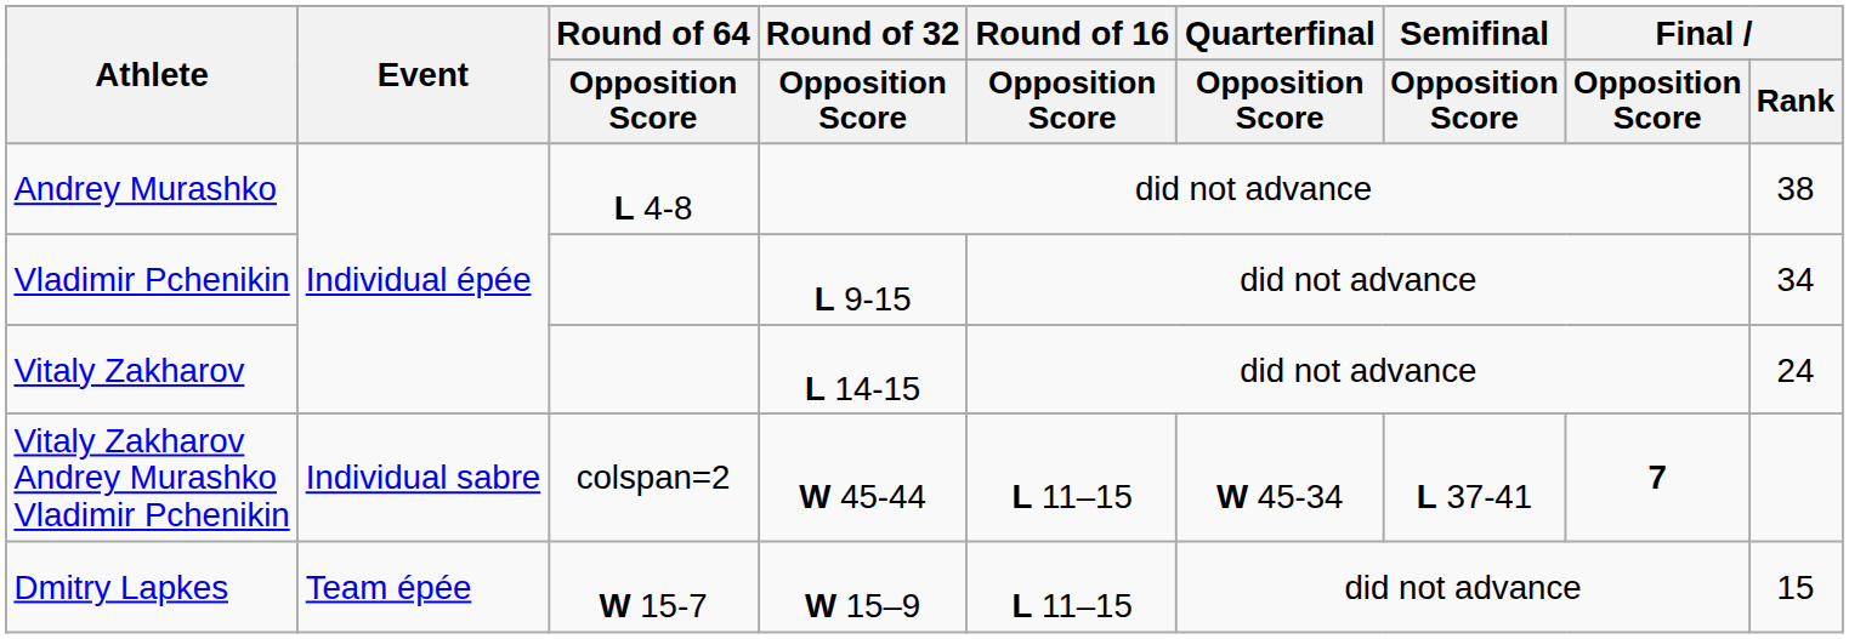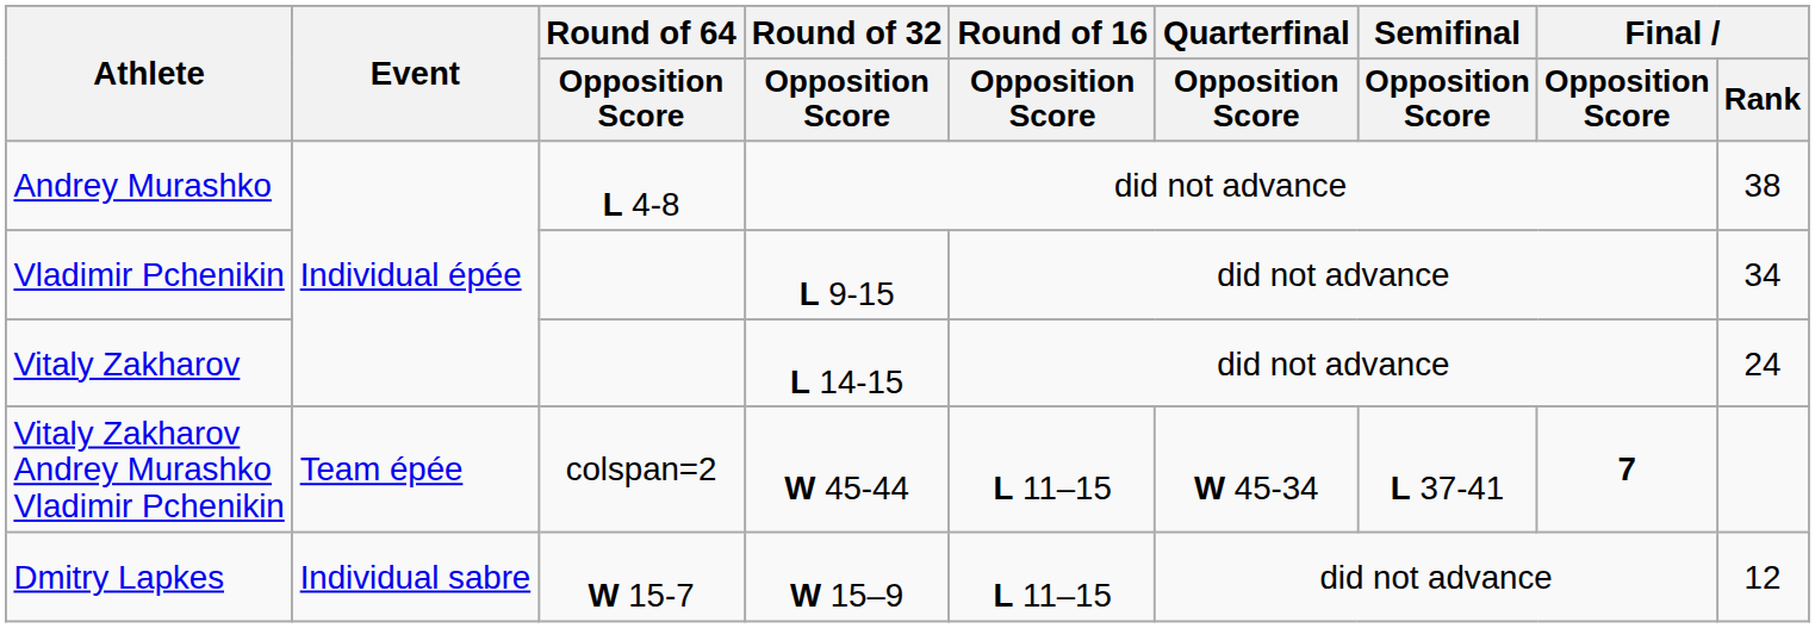Vitaly Zakharov Andrey Murashko Vladimir Pchenikin | Event: Individual sabre -> Team épée
Dmitry Lapkes | Event: Team épée -> Individual sabre
Dmitry Lapkes | Final / Rank: 15 -> 12
